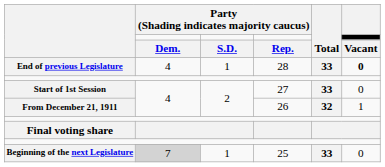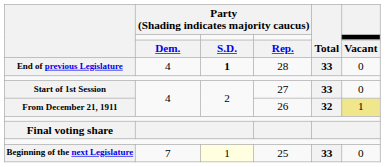End of previous Legislature | column 3: normal -> bold
End of previous Legislature | column 6: bold -> normal
From December 21, 1911 | column 6: no background -> khaki background
Beginning of the next Legislature | column 2: lightgrey background -> no background
Beginning of the next Legislature | column 3: no background -> lightyellow background
